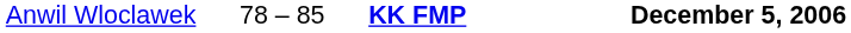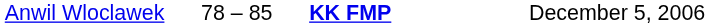Anwil Wloclawek | column 4: bold -> normal
